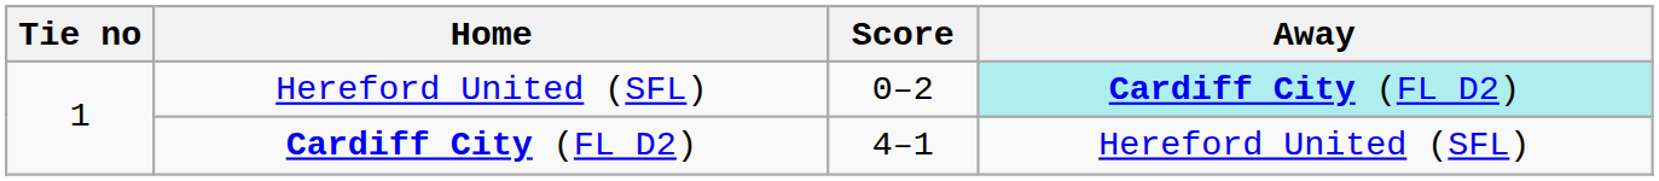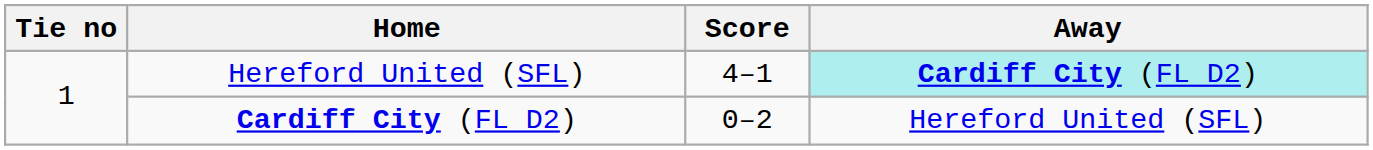row 2 | Score: 0–2 -> 4–1
row 3 | Score: 4–1 -> 0–2
